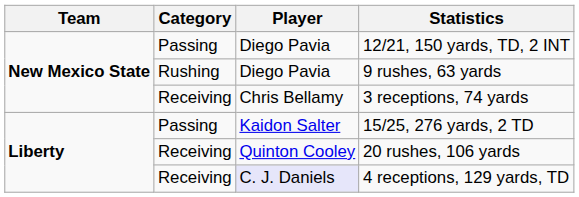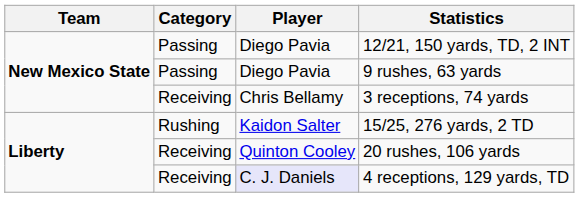9 rushes, 63 yards | Category: Rushing -> Passing
15/25, 276 yards, 2 TD | Category: Passing -> Rushing
